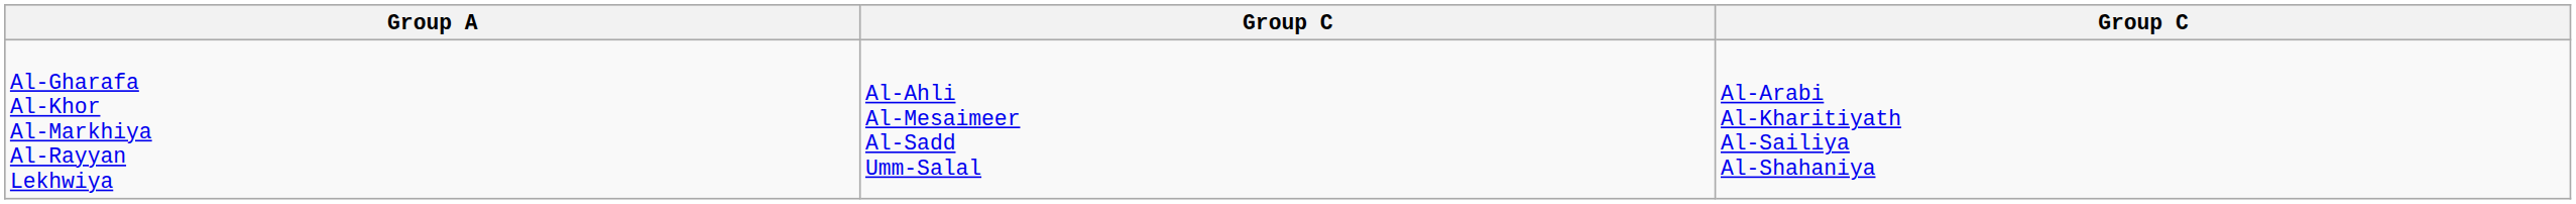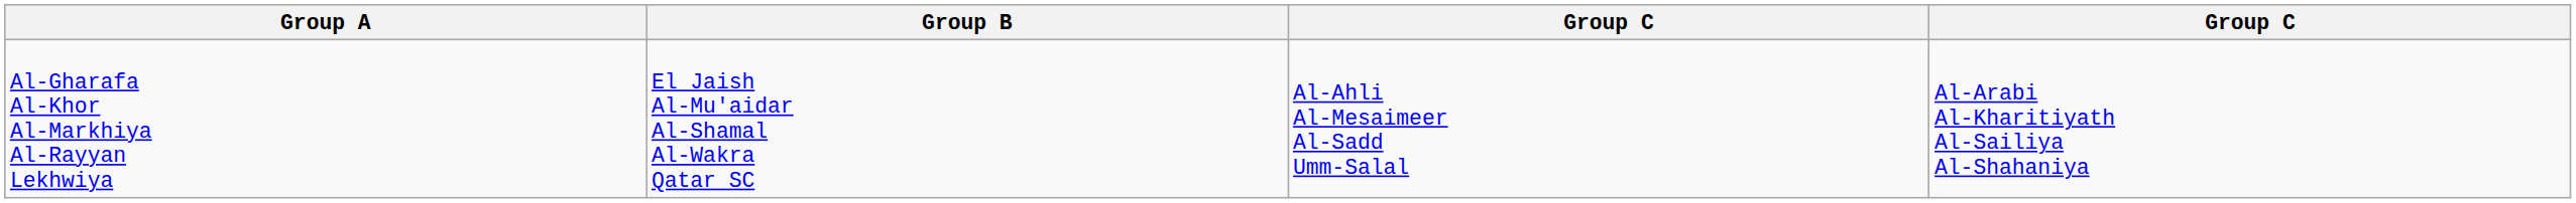+ column: Group B | El Jaish Al-Mu'aidar Al-Shamal Al-Wakra Qatar SC
